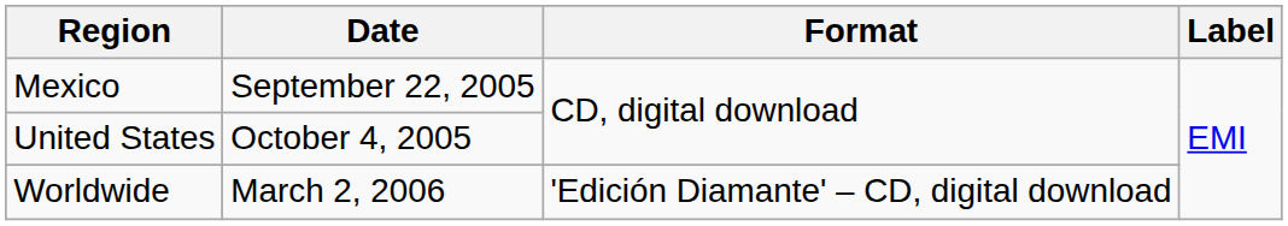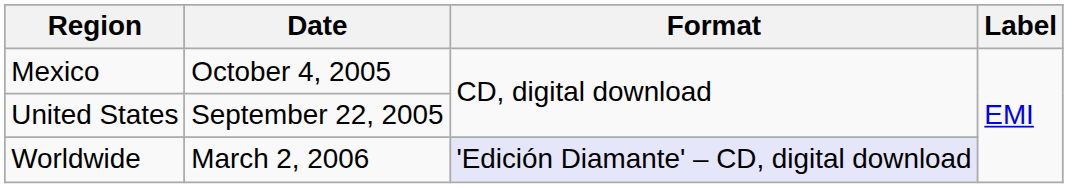Mexico | Date: September 22, 2005 -> October 4, 2005
United States | Date: October 4, 2005 -> September 22, 2005
Worldwide | Format: no background -> lavender background
